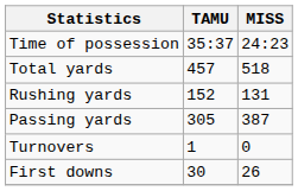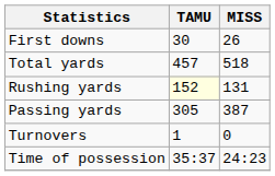rows swapped: First downs <-> Time of possession
Rushing yards | TAMU: no background -> lightyellow background
